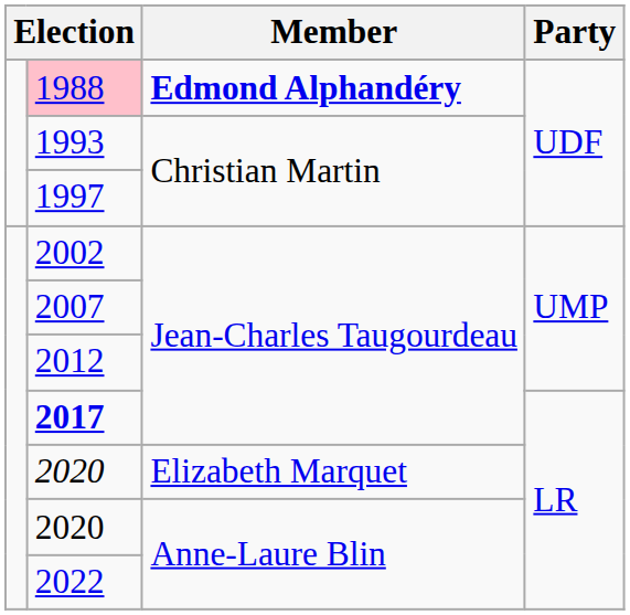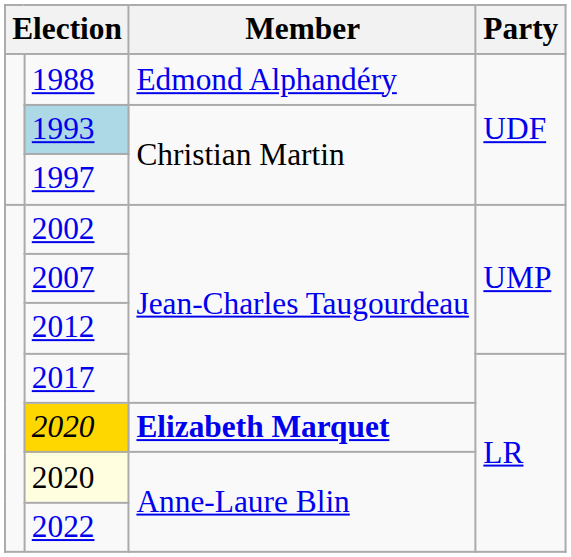1988 | column 2: pink background -> no background
1988 | Member: bold -> normal
1993 | column 2: no background -> lightblue background
2017 | column 2: bold -> normal
2020 / Elizabeth Marquet | column 2: no background -> gold background
2020 / Elizabeth Marquet | Member: normal -> bold
2020 / Anne-Laure Blin | column 2: no background -> lightyellow background
